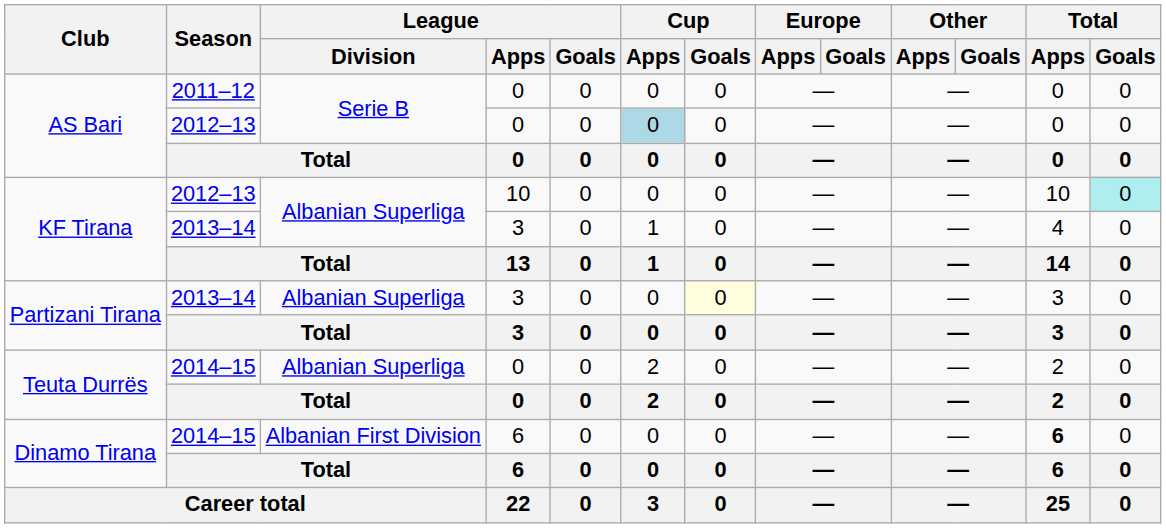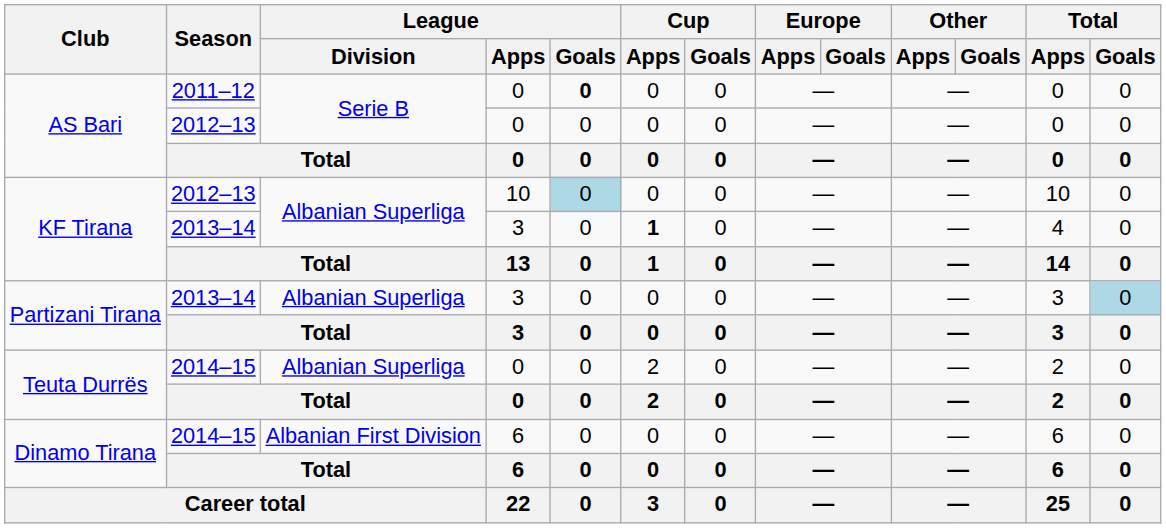AS Bari / 2011–12 | League / Goals: normal -> bold
AS Bari / 2012–13 | Cup / Apps: lightblue background -> no background
KF Tirana / 2012–13 | League / Goals: no background -> lightblue background
KF Tirana / 2012–13 | Total / Goals: paleturquoise background -> no background
KF Tirana / 2013–14 | Cup / Apps: normal -> bold
Partizani Tirana / 2013–14 | Cup / Goals: lightyellow background -> no background
Partizani Tirana / 2013–14 | Total / Goals: no background -> lightblue background
Dinamo Tirana / 2014–15 | Total / Apps: bold -> normal
